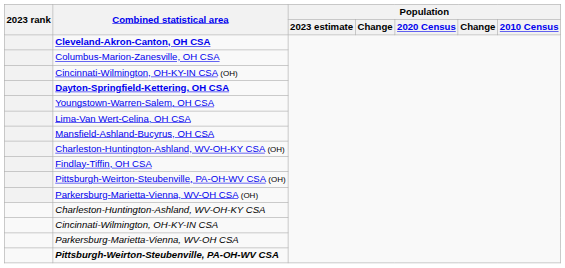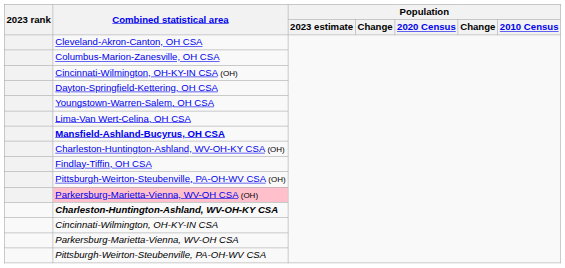Cleveland-Akron-Canton, OH CSA | Combined statistical area: bold -> normal
Dayton-Springfield-Kettering, OH CSA | Combined statistical area: bold -> normal
Mansfield-Ashland-Bucyrus, OH CSA | Combined statistical area: normal -> bold
Parkersburg-Marietta-Vienna, WV-OH CSA (OH) | Combined statistical area: no background -> pink background
Charleston-Huntington-Ashland, WV-OH-KY CSA | Combined statistical area: normal -> bold
Pittsburgh-Weirton-Steubenville, PA-OH-WV CSA | Combined statistical area: bold -> normal
